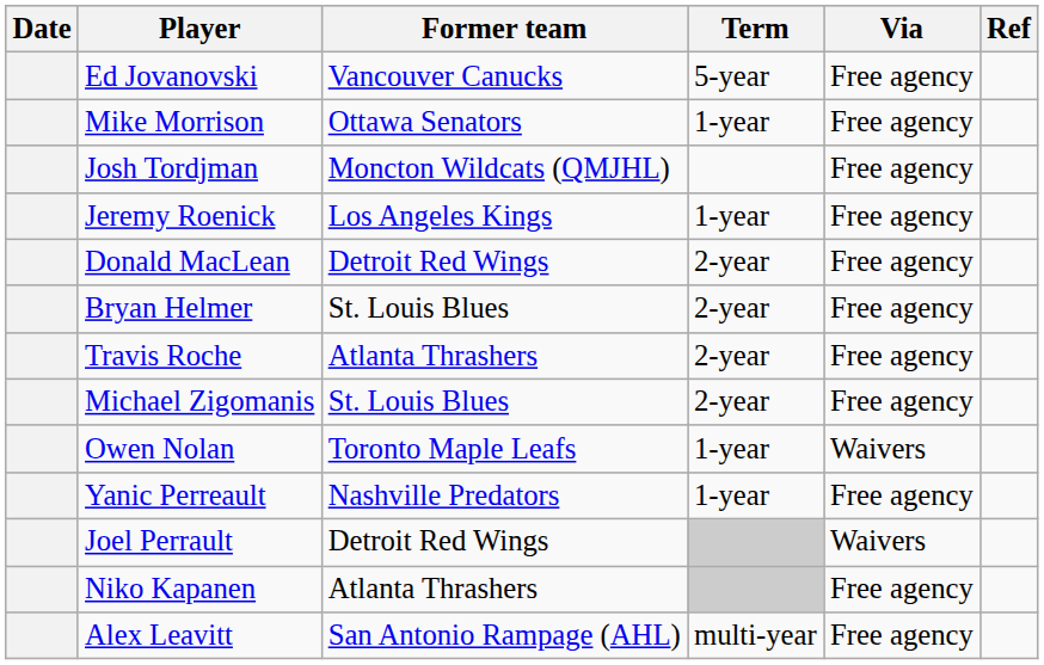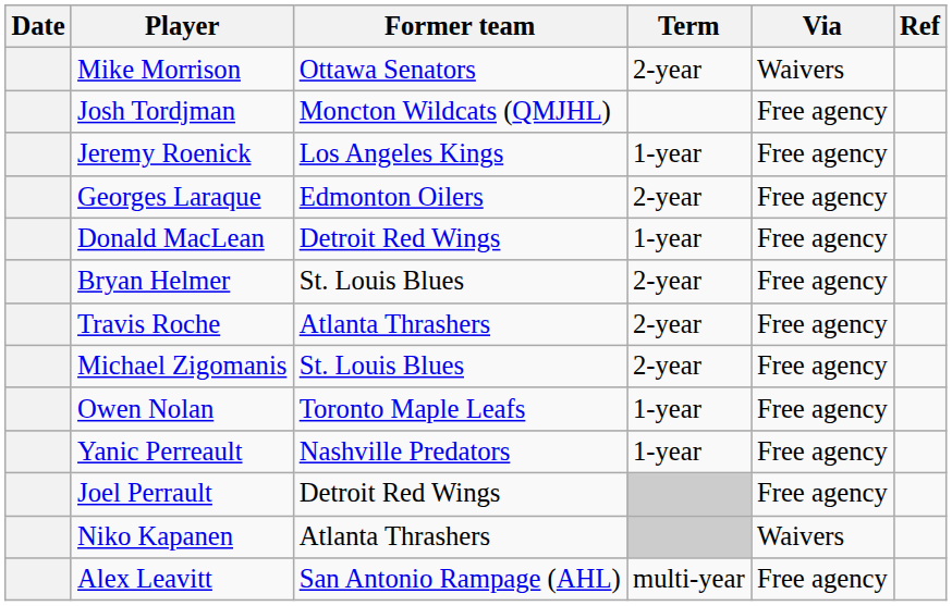- row: Ed Jovanovski | Vancouver Canucks | 5-year | Free agency
Mike Morrison | Term: 1-year -> 2-year
Mike Morrison | Via: Free agency -> Waivers
+ row: Georges Laraque | Edmonton Oilers | 2-year | Free agency
Donald MacLean | Term: 2-year -> 1-year
Owen Nolan | Via: Waivers -> Free agency
Joel Perrault | Via: Waivers -> Free agency
Niko Kapanen | Via: Free agency -> Waivers
